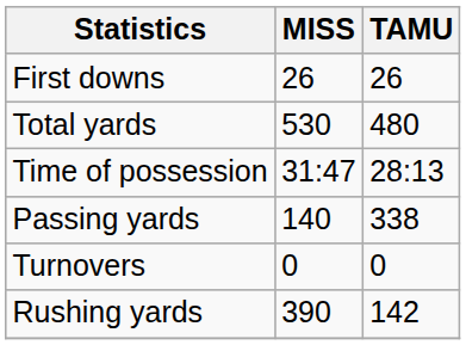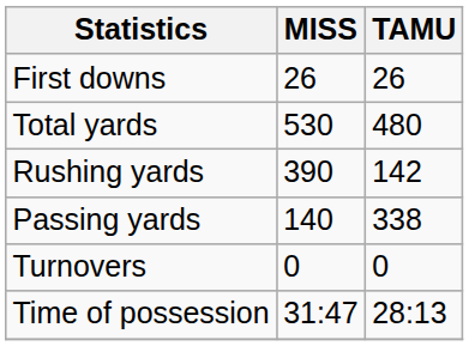rows swapped: Rushing yards <-> Time of possession
